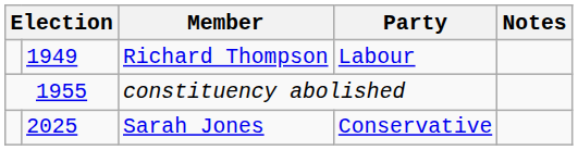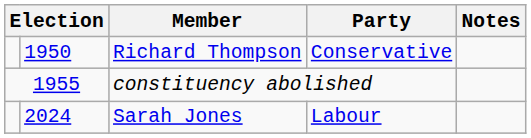Richard Thompson | column 2: 1949 -> 1950
Richard Thompson | Party: Labour -> Conservative
Sarah Jones | column 2: 2025 -> 2024
Sarah Jones | Party: Conservative -> Labour
